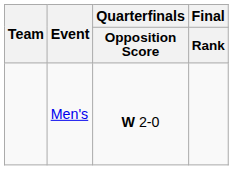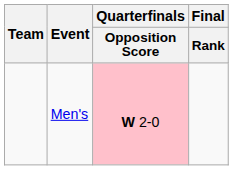Men's | Quarterfinals / Opposition Score: no background -> pink background
